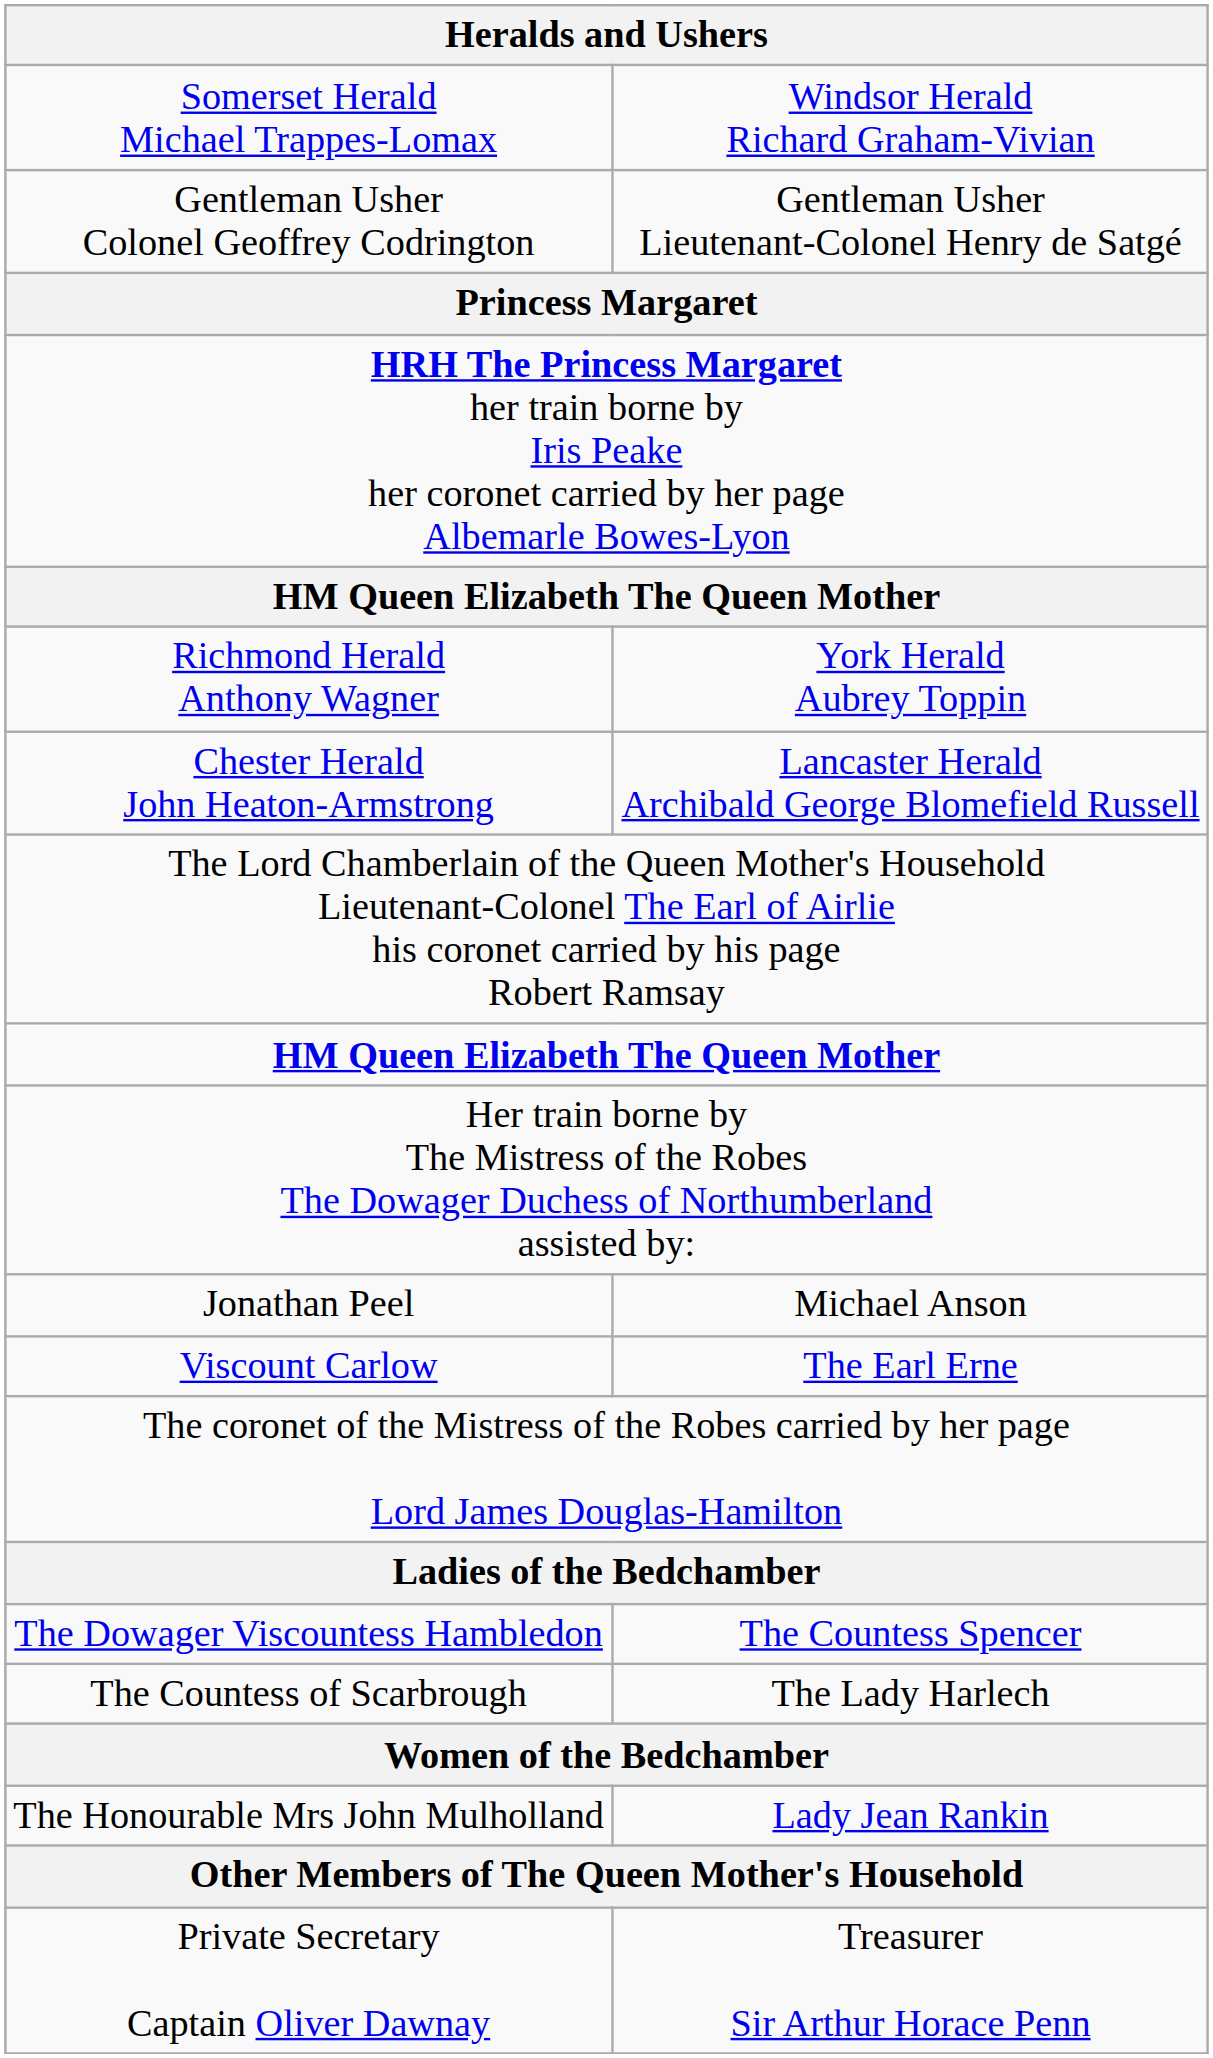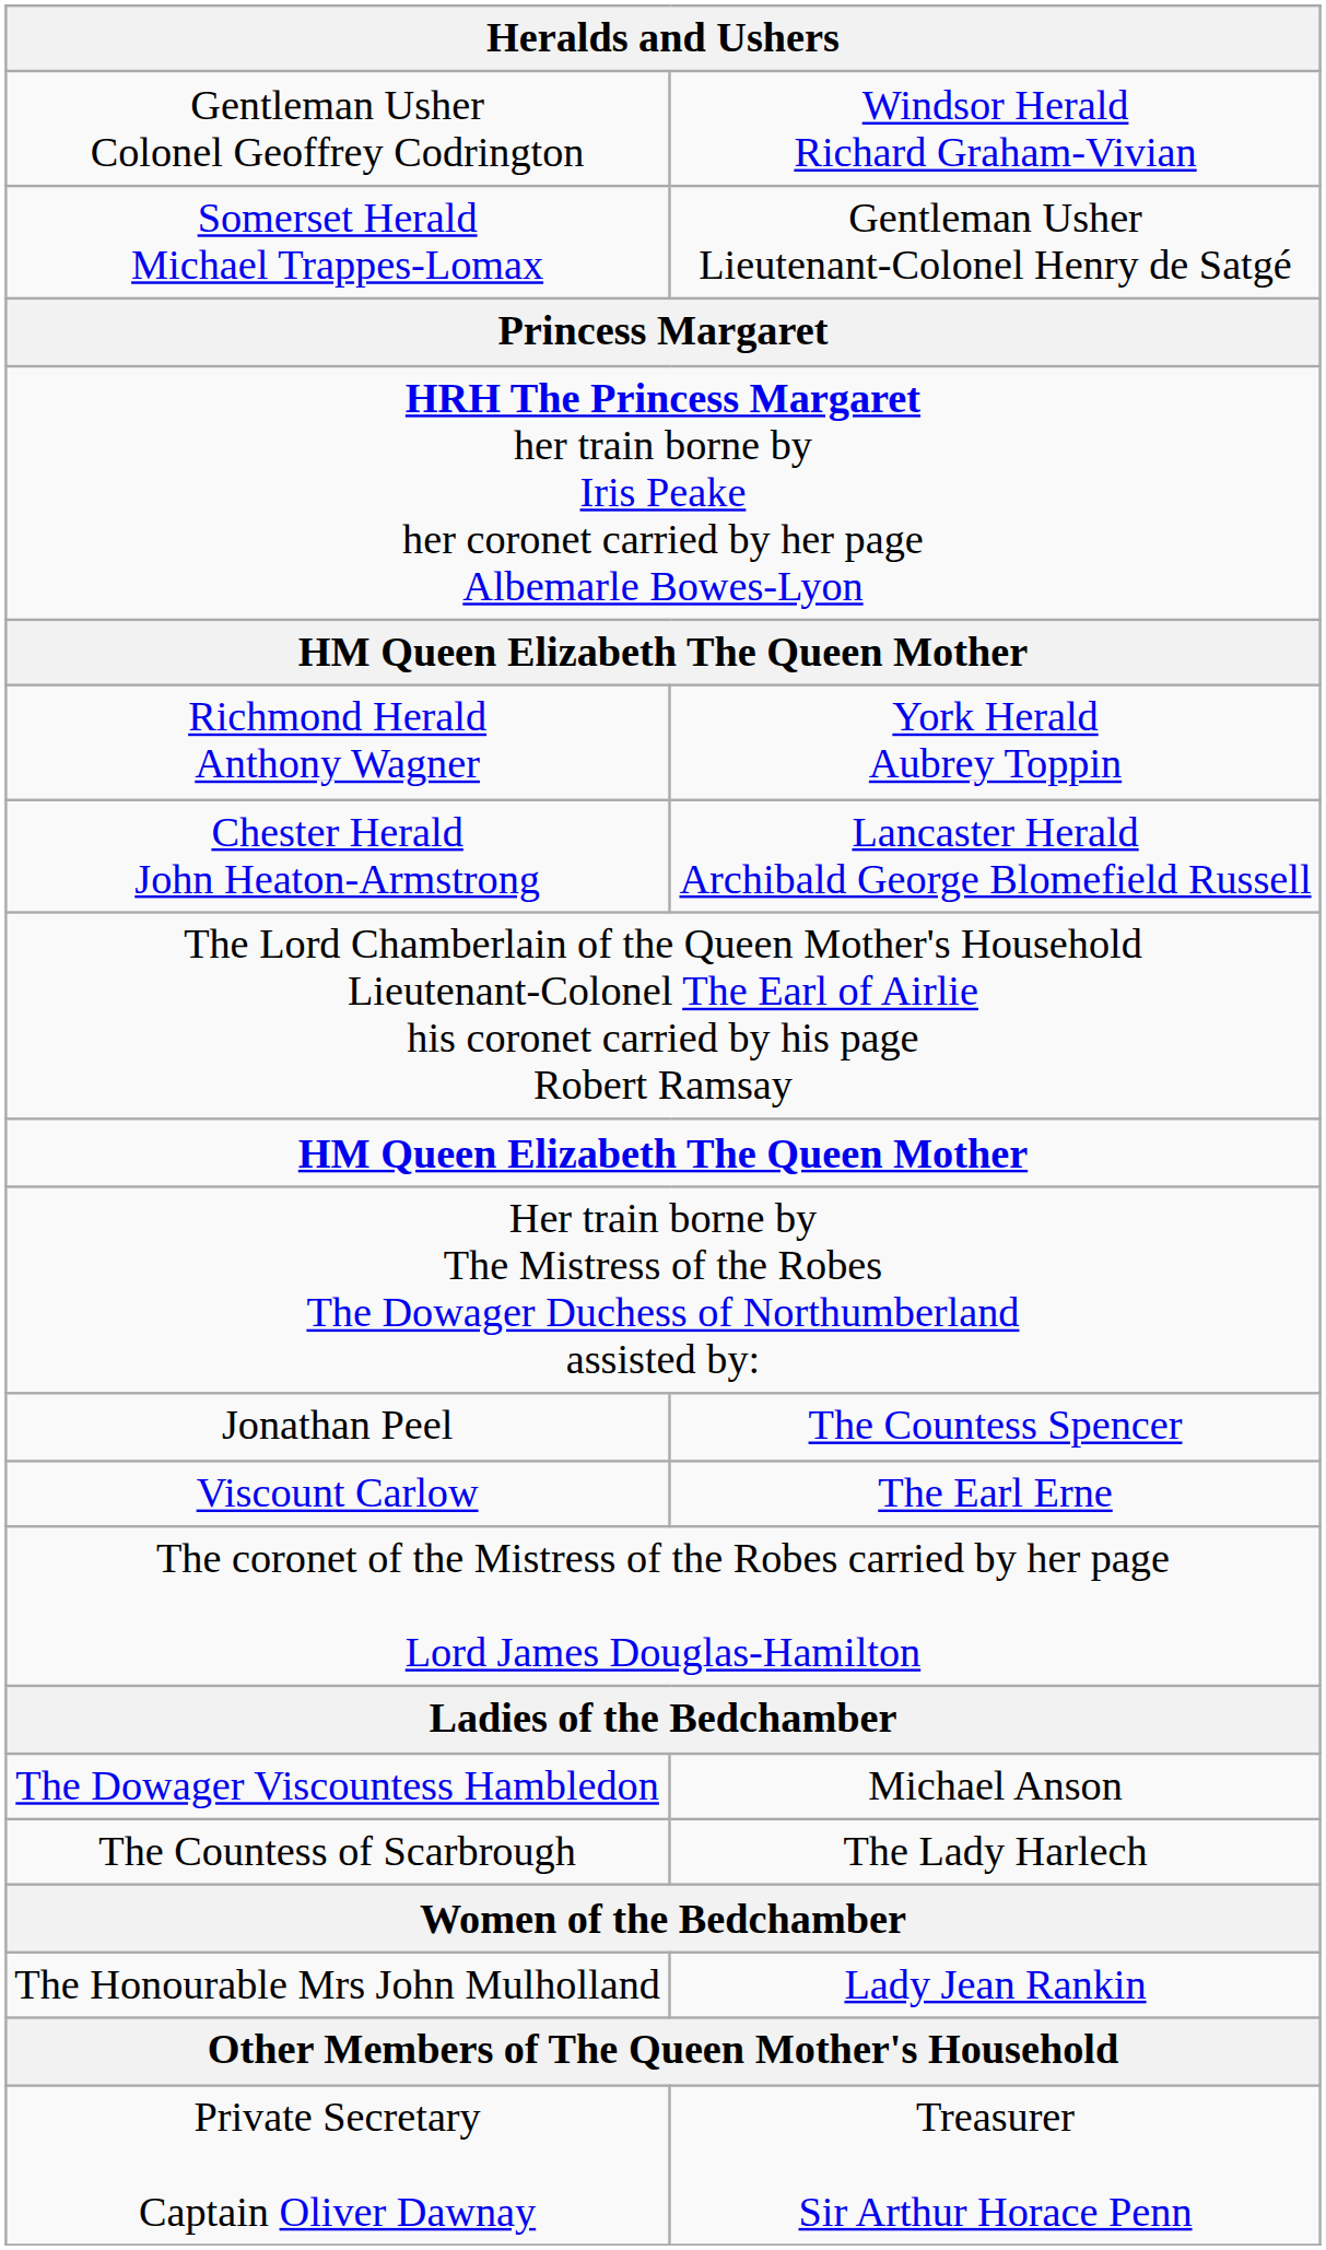row 2 | column 1: Somerset Herald Michael Trappes-Lomax -> Gentleman Usher Colonel Geoffrey Codrington
row 3 | column 1: Gentleman Usher Colonel Geoffrey Codrington -> Somerset Herald Michael Trappes-Lomax
row 12 | column 2: Michael Anson -> The Countess Spencer
row 16 | column 2: The Countess Spencer -> Michael Anson
